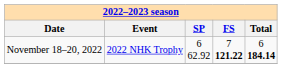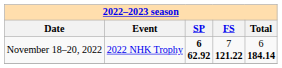November 18–20, 2022 | column 3: normal -> bold
